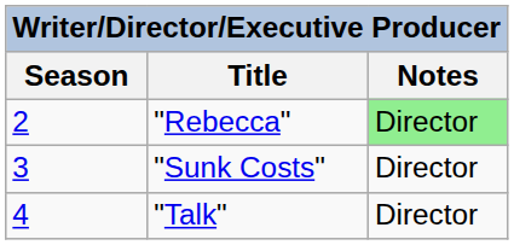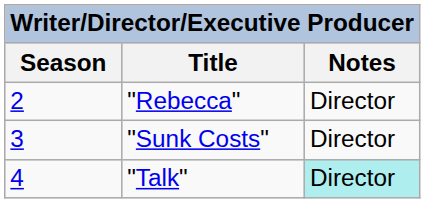"Rebecca" | Notes: lightgreen background -> no background
"Talk" | Notes: no background -> paleturquoise background
